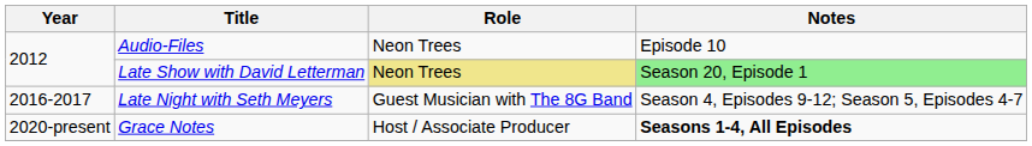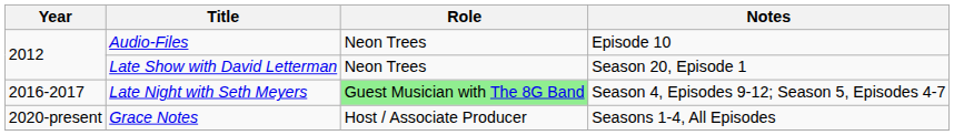Late Show with David Letterman | Role: khaki background -> no background
Late Show with David Letterman | Notes: lightgreen background -> no background
Late Night with Seth Meyers | Role: no background -> lightgreen background
Grace Notes | Notes: bold -> normal
